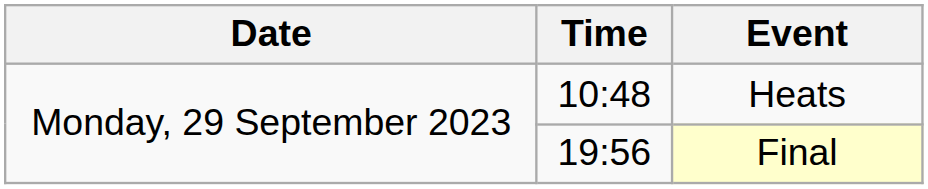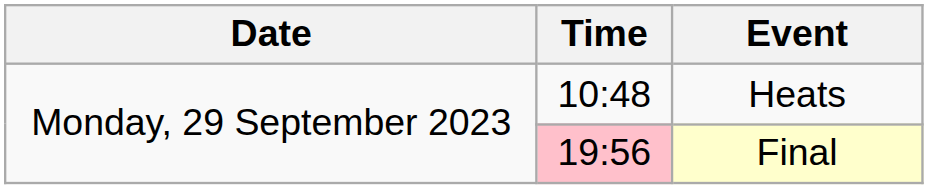Final | Time: no background -> pink background
